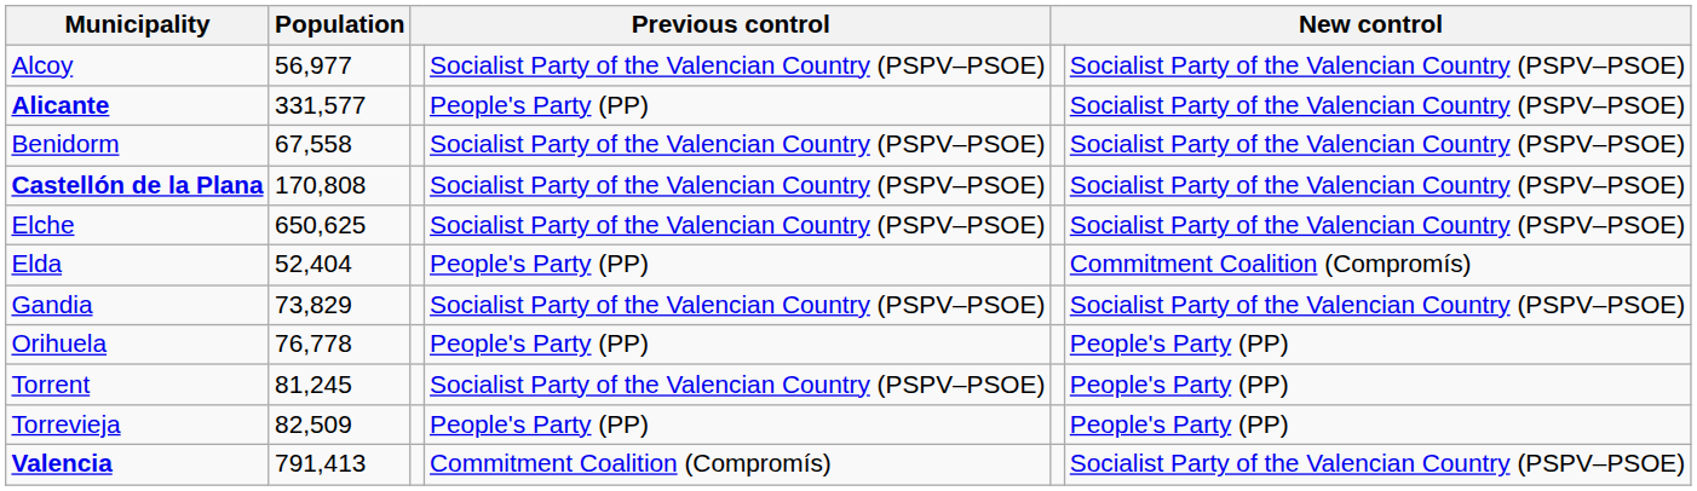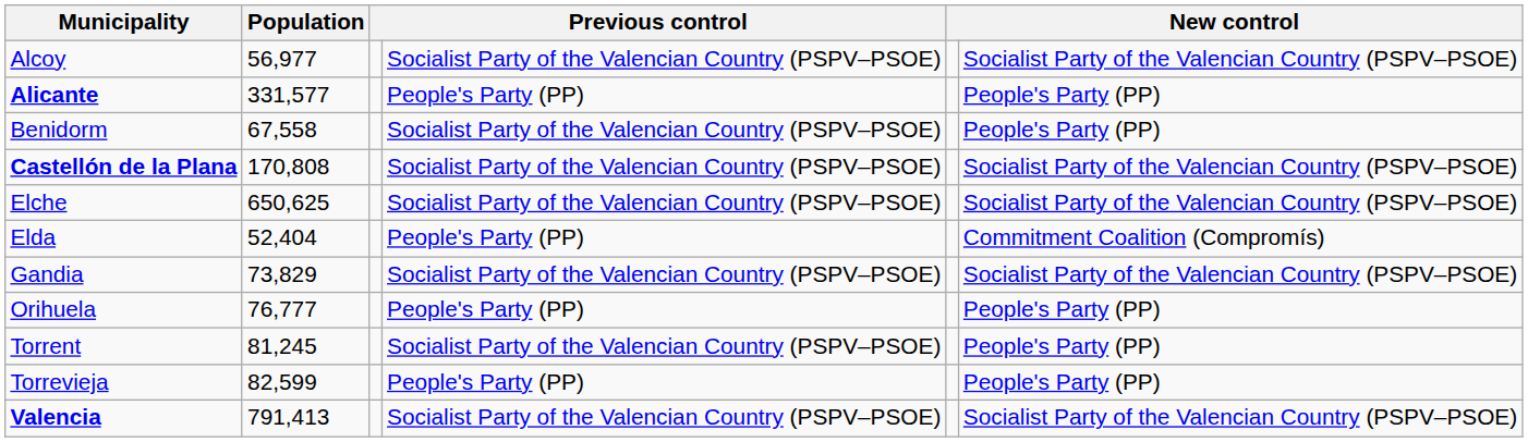Alicante | column 6: Socialist Party of the Valencian Country (PSPV–PSOE) -> People's Party (PP)
Benidorm | column 6: Socialist Party of the Valencian Country (PSPV–PSOE) -> People's Party (PP)
Orihuela | Population: 76,778 -> 76,777
Torrevieja | Population: 82,509 -> 82,599
Valencia | column 4: Commitment Coalition (Compromís) -> Socialist Party of the Valencian Country (PSPV–PSOE)
